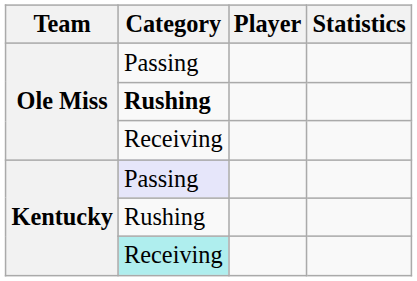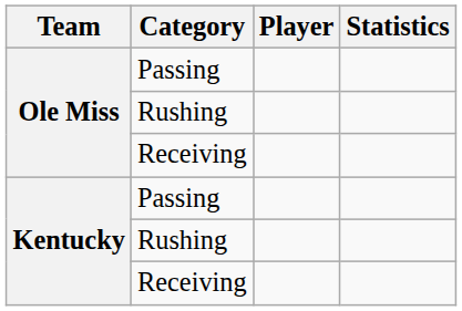Ole Miss / Rushing | Category: bold -> normal
Kentucky / Passing | Category: lavender background -> no background
Kentucky / Receiving | Category: paleturquoise background -> no background
